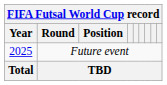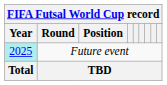Future event | Year: no background -> paleturquoise background
